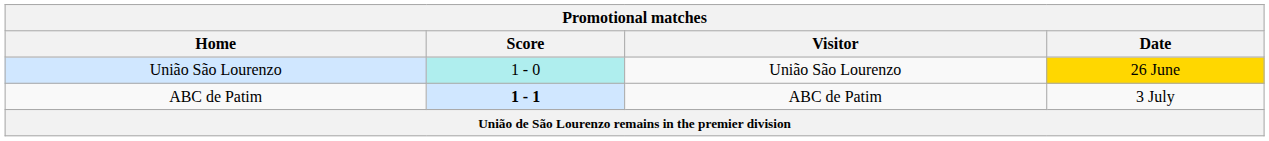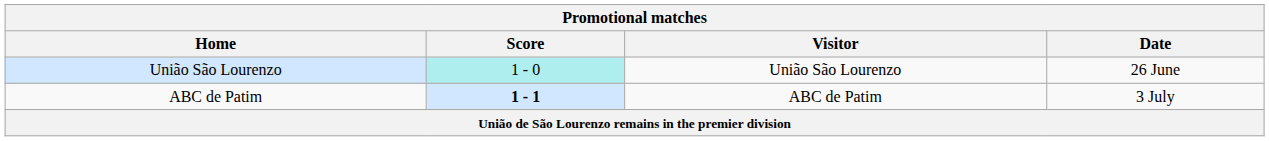row 3 | Date: gold background -> no background
